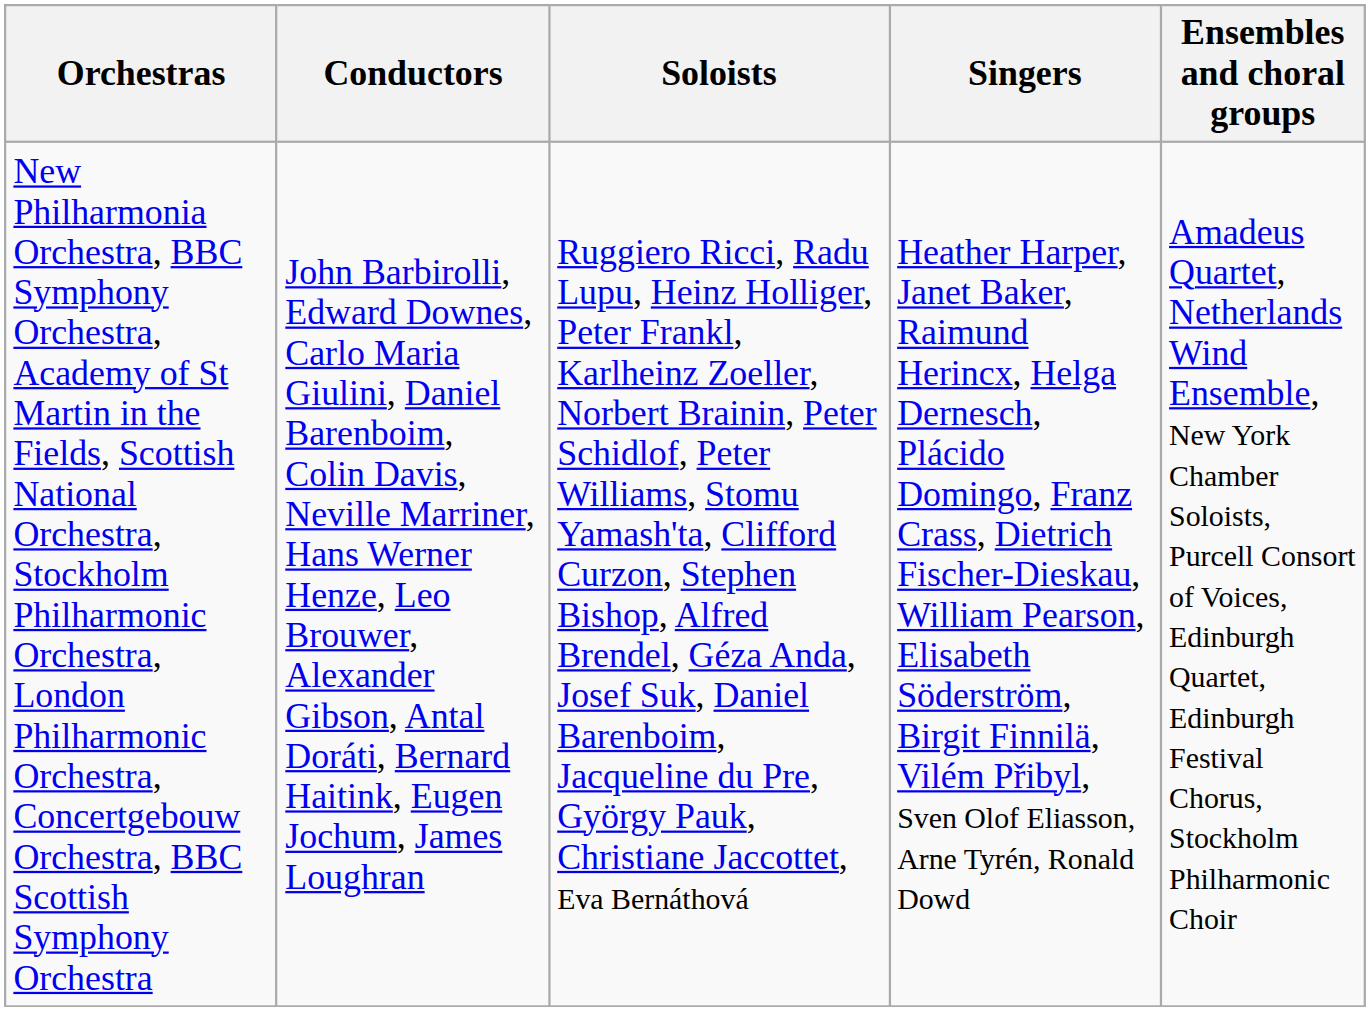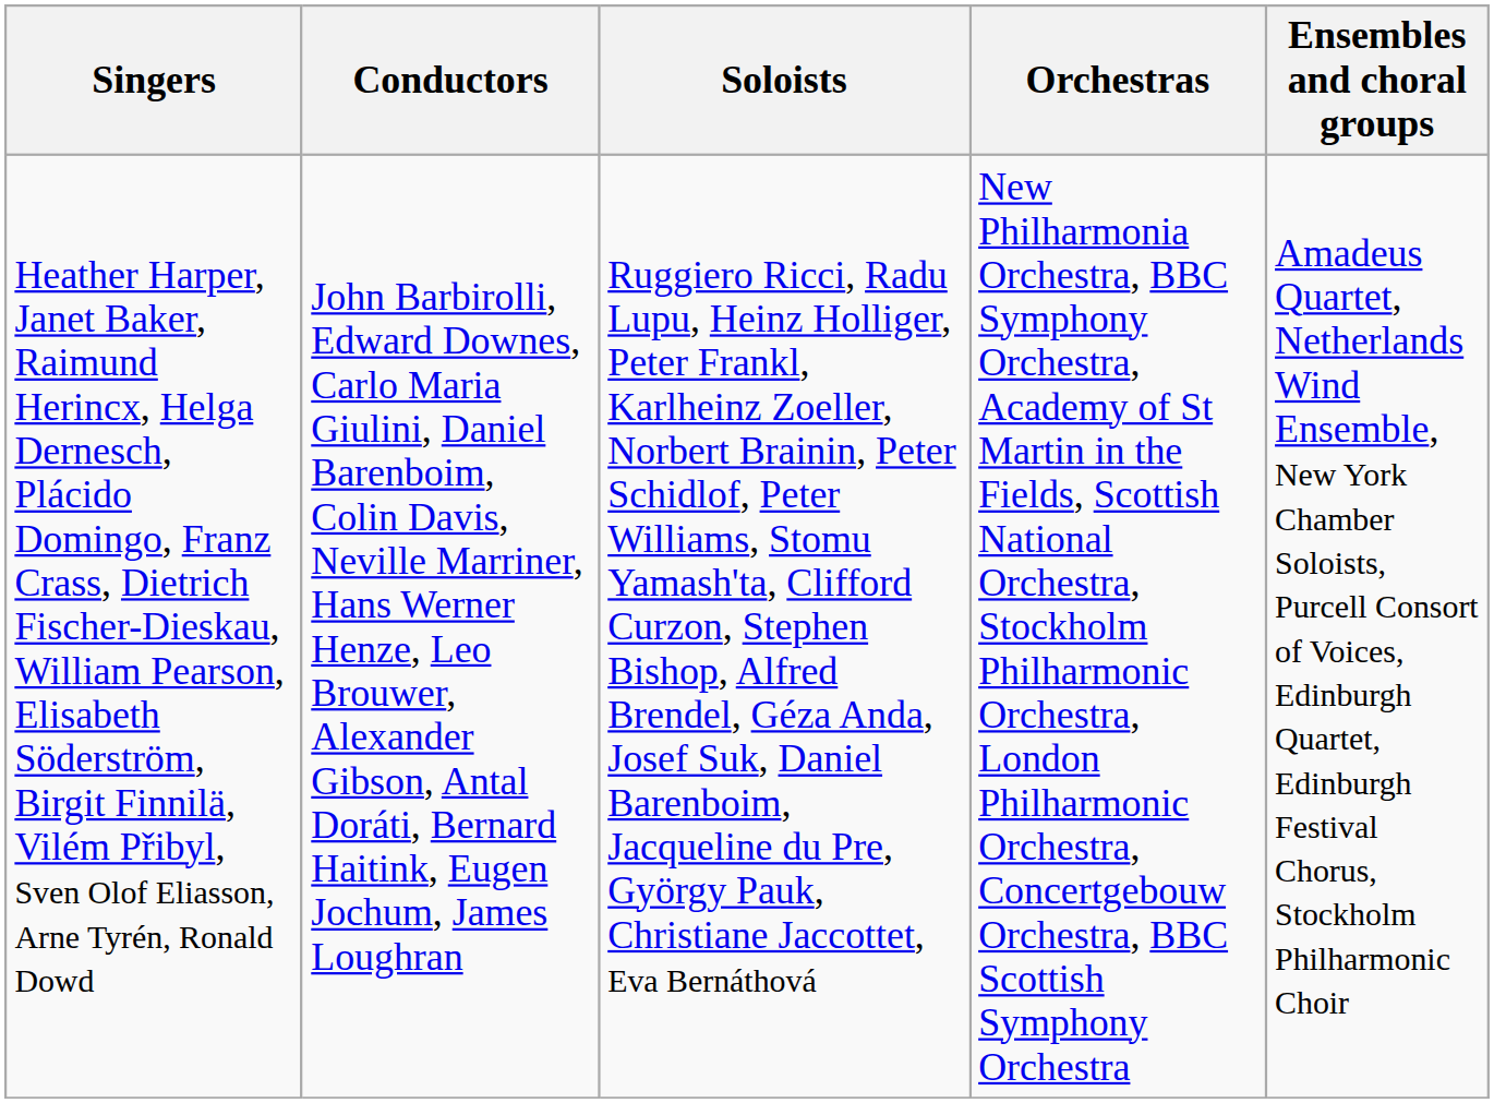columns swapped: Orchestras <-> Singers
